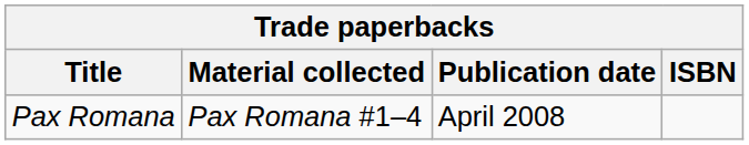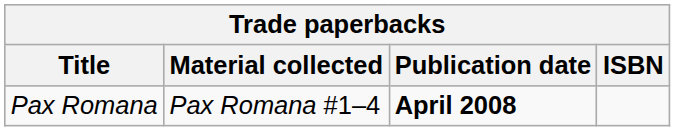Pax Romana | Publication date: normal -> bold
